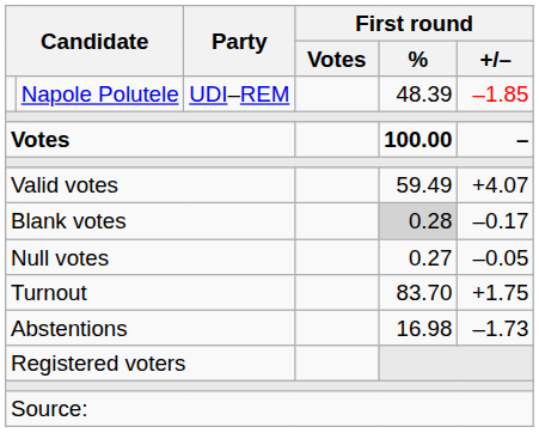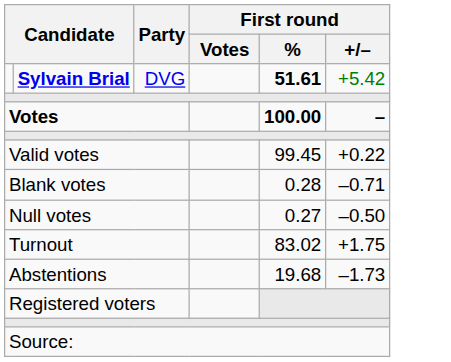+ row: Sylvain Brial | DVG | 51.61 | +5.42
- row: Napole Polutele | UDI–REM | 48.39 | –1.85
Valid votes | First round / %: 59.49 -> 99.45
Valid votes | First round / +/–: +4.07 -> +0.22
Blank votes | First round / %: lightgrey background -> no background
Blank votes | First round / +/–: –0.17 -> –0.71
Null votes | First round / +/–: –0.05 -> –0.50
Turnout | First round / %: 83.70 -> 83.02
Abstentions | First round / %: 16.98 -> 19.68
